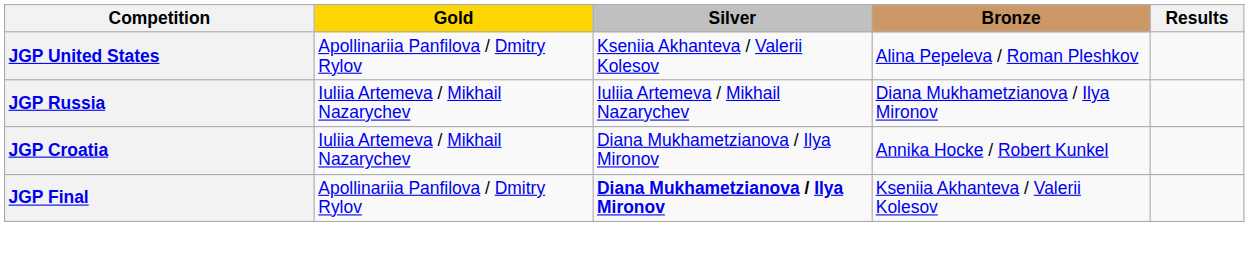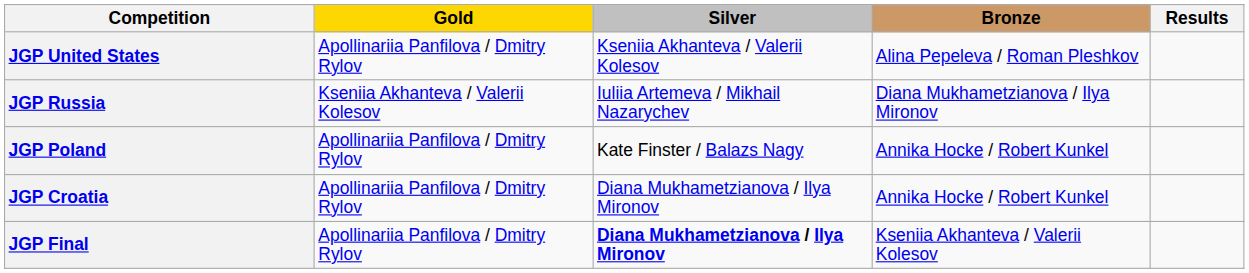JGP Russia | Gold: Iuliia Artemeva / Mikhail Nazarychev -> Kseniia Akhanteva / Valerii Kolesov
+ row: JGP Poland | Apollinariia Panfilova / Dmitry Rylov | Kate Finster / Balazs Nagy | Annika Hocke / Robert Kunkel
JGP Croatia | Gold: Iuliia Artemeva / Mikhail Nazarychev -> Apollinariia Panfilova / Dmitry Rylov
